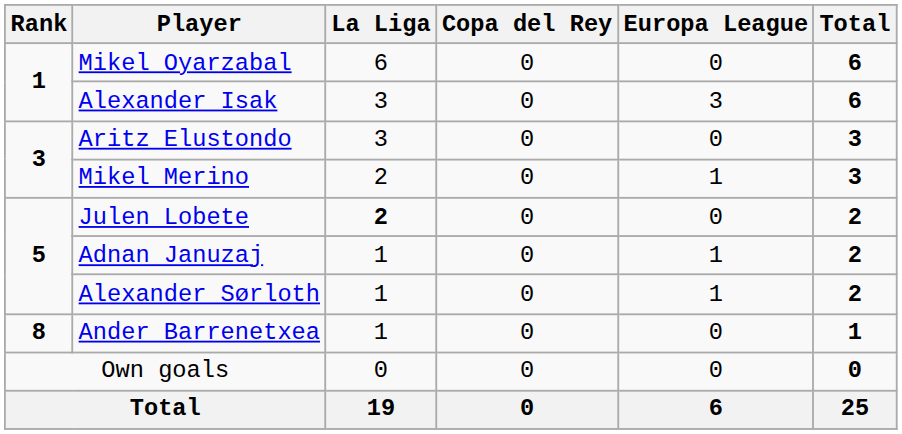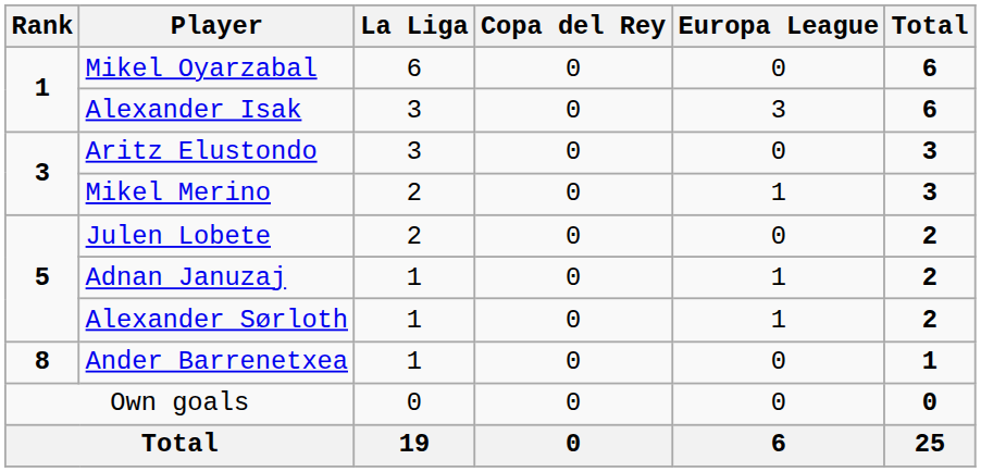Julen Lobete | La Liga: bold -> normal
